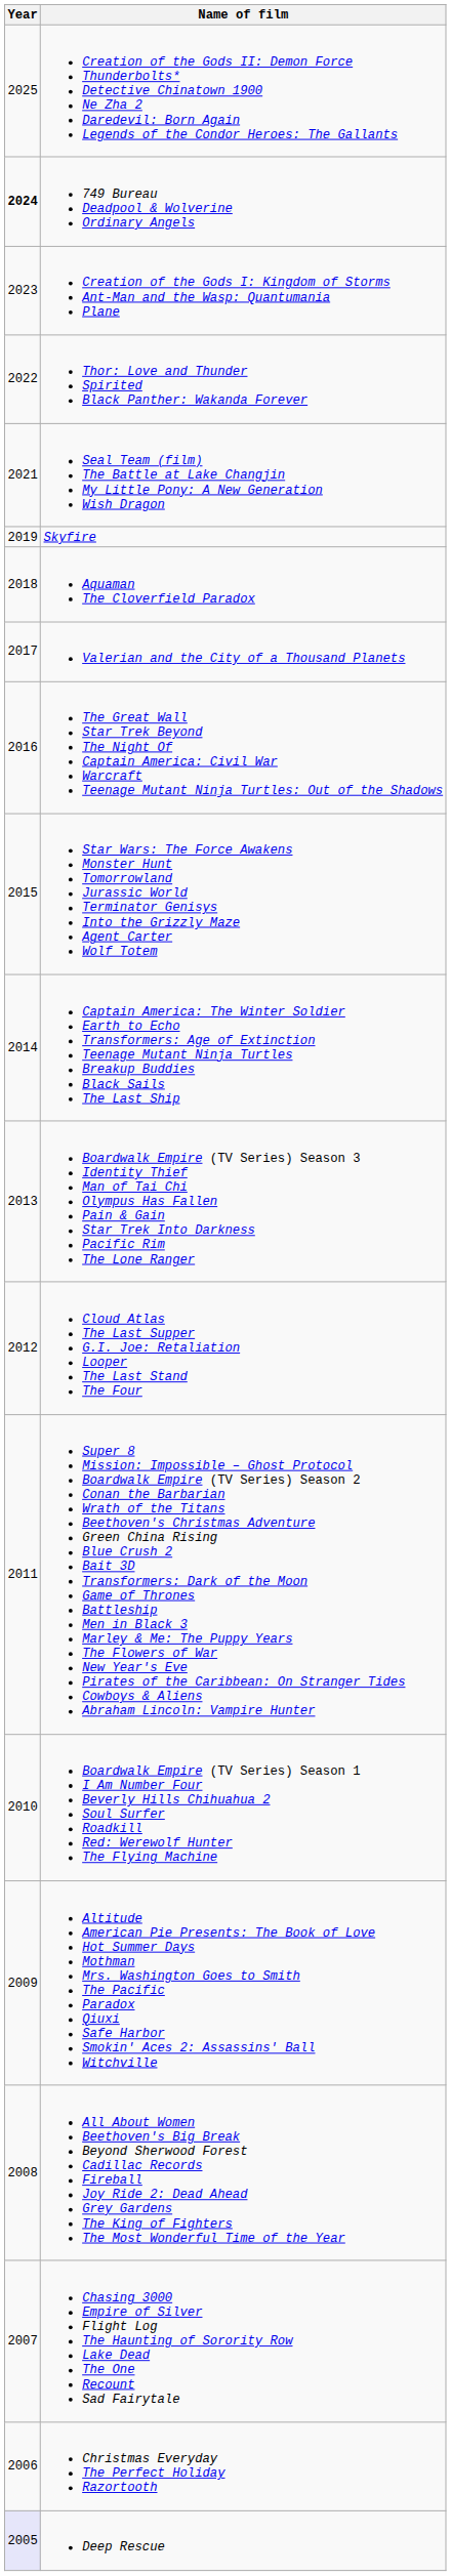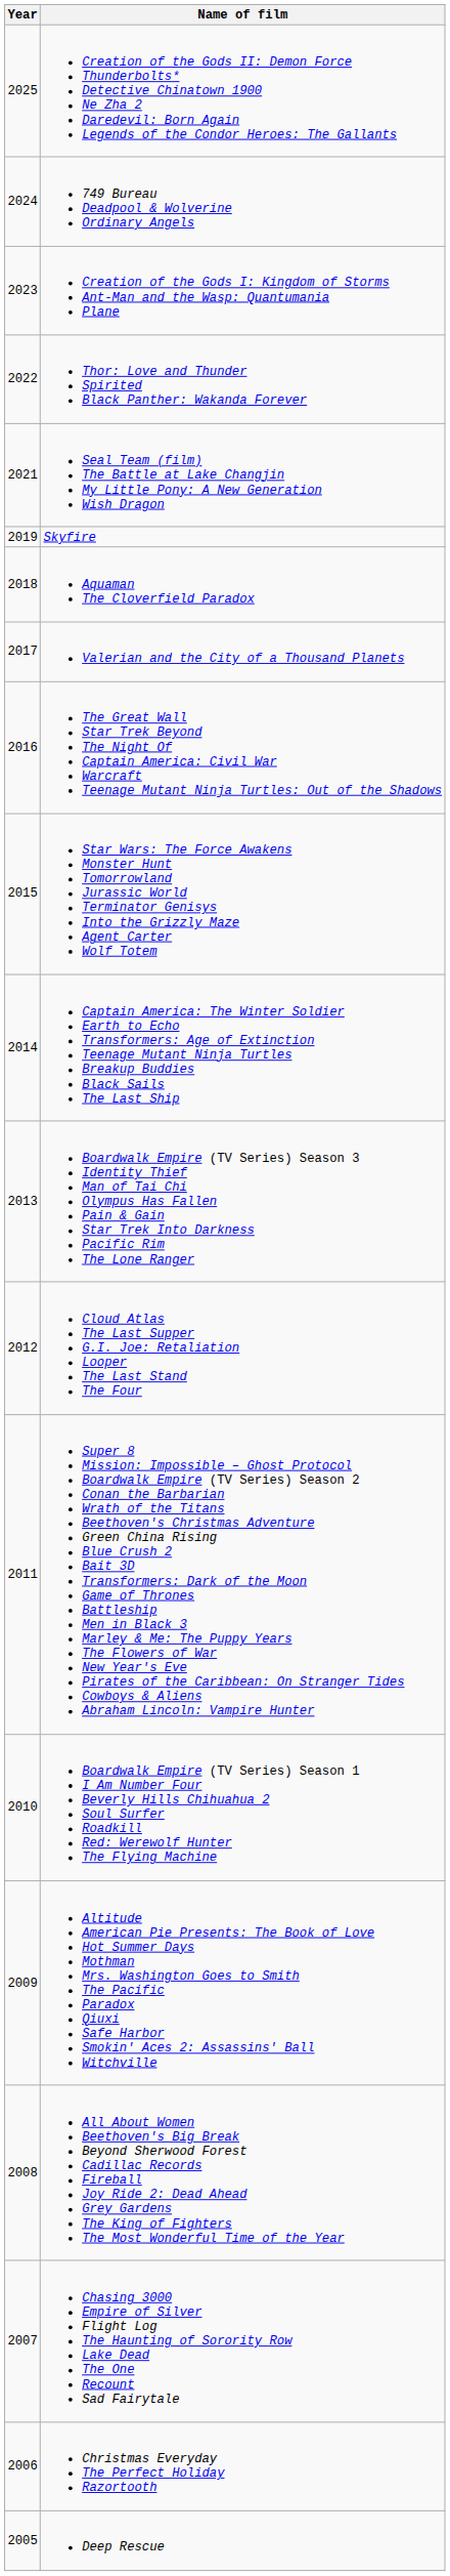749 Bureau Deadpool & Wolverine Ordinary Angels | Year: bold -> normal
Deep Rescue | Year: lavender background -> no background
